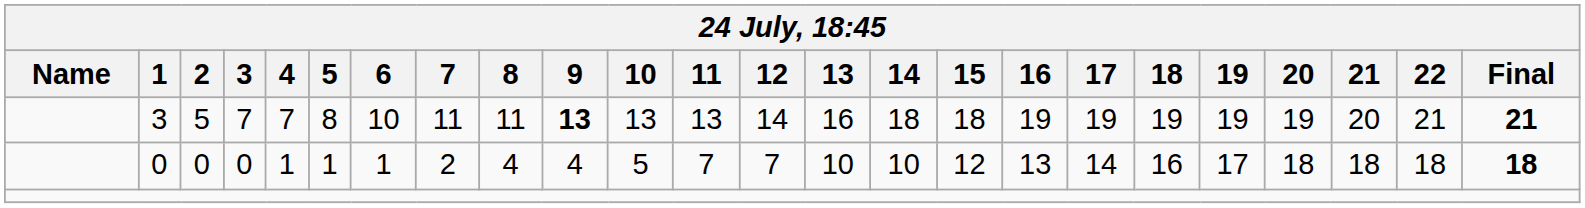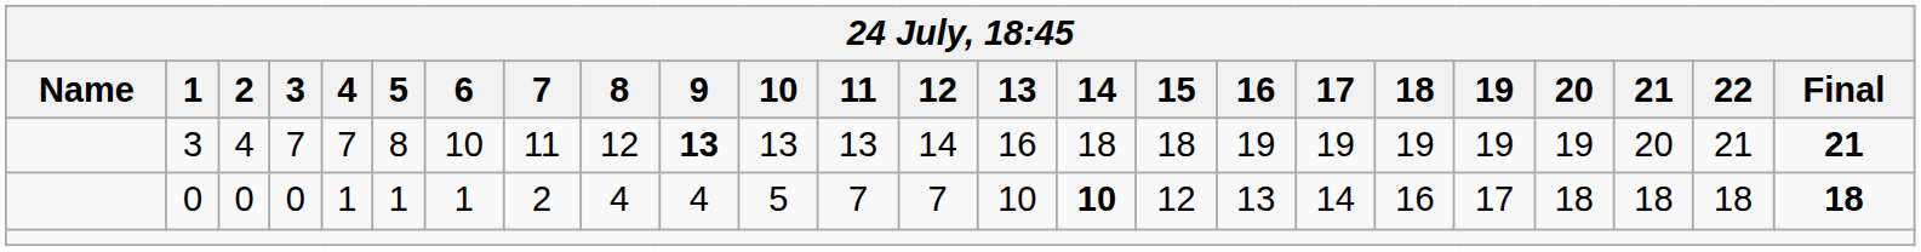row 3 | 2: 5 -> 4
row 3 | 8: 11 -> 12
row 4 | 14: normal -> bold
